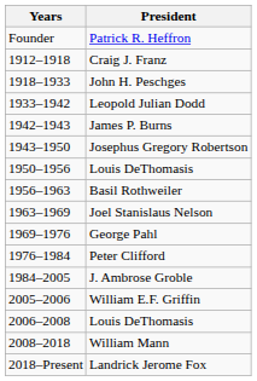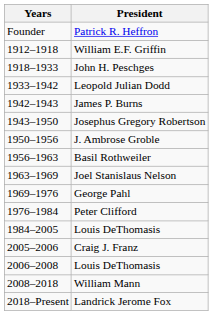row 3 | President: Craig J. Franz -> William E.F. Griffin
row 8 | President: Louis DeThomasis -> J. Ambrose Groble
row 13 | President: J. Ambrose Groble -> Louis DeThomasis
row 14 | President: William E.F. Griffin -> Craig J. Franz
